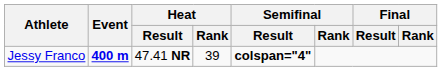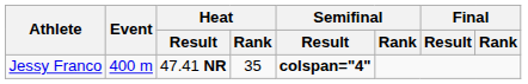Jessy Franco | Event: bold -> normal
Jessy Franco | Heat / Rank: 39 -> 35
